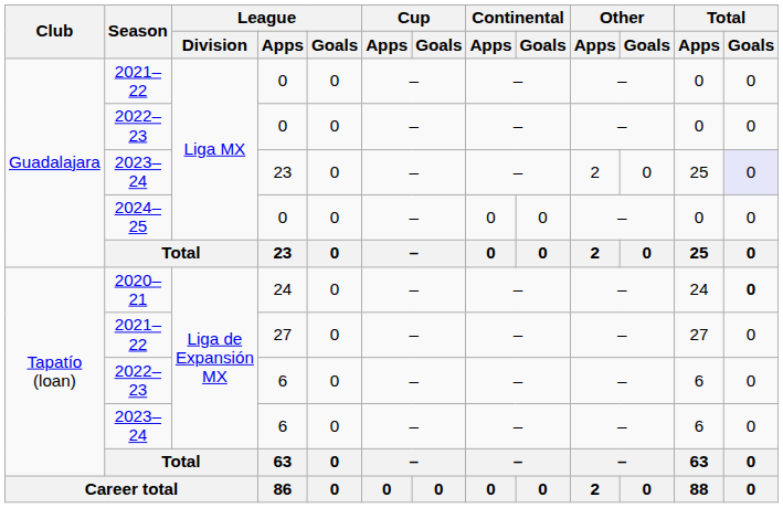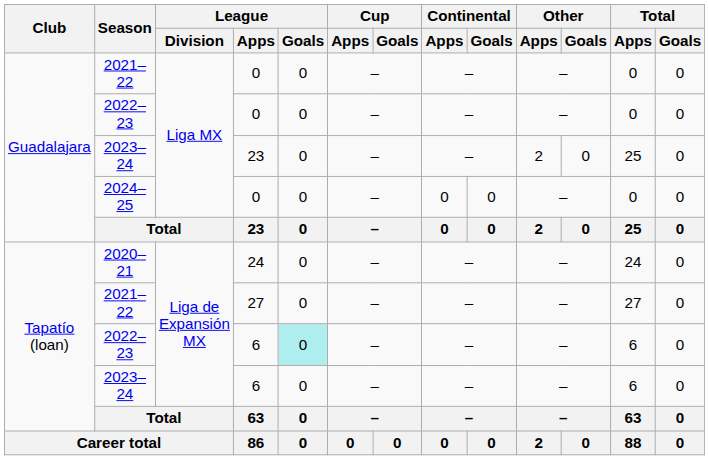2023–24 / 23 | Total / Goals: lavender background -> no background
2020–21 | Total / Goals: bold -> normal
2022–23 / 6 | League / Goals: no background -> paleturquoise background
